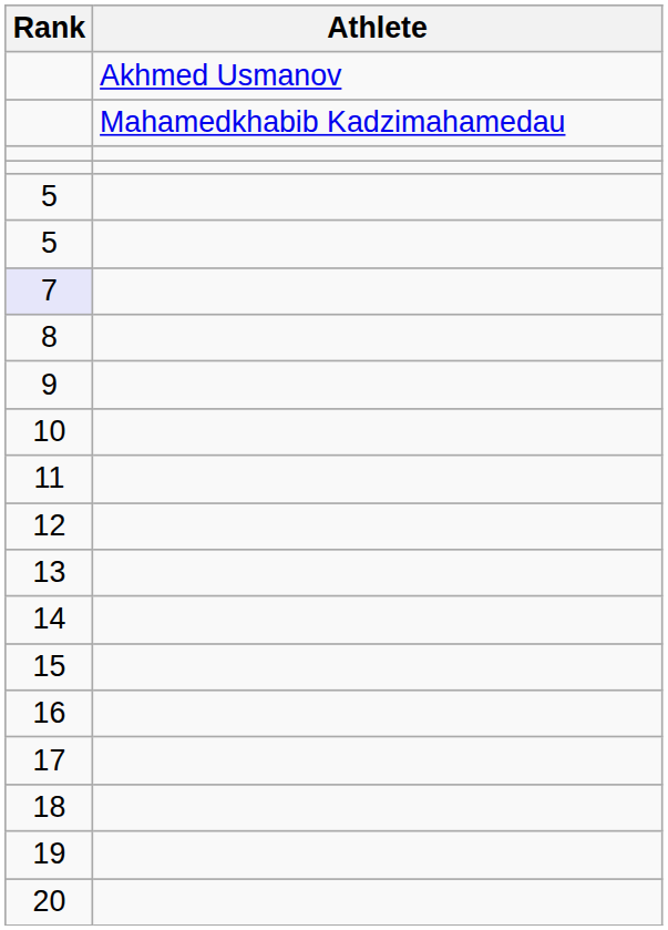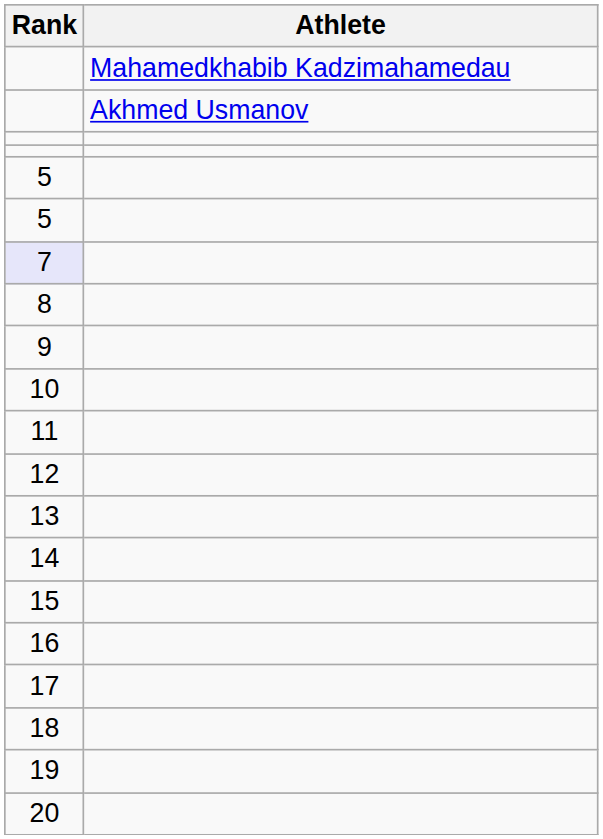row 2 | Athlete: Akhmed Usmanov -> Mahamedkhabib Kadzimahamedau
row 3 | Athlete: Mahamedkhabib Kadzimahamedau -> Akhmed Usmanov
